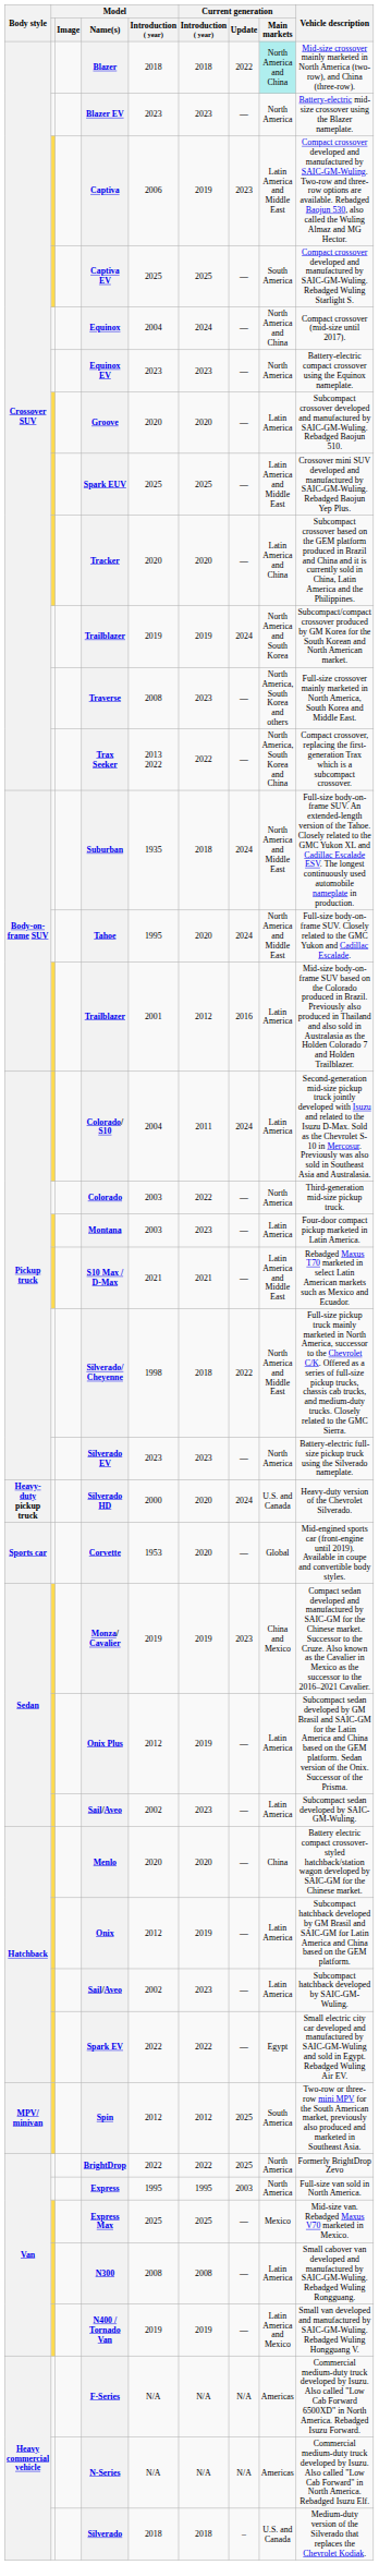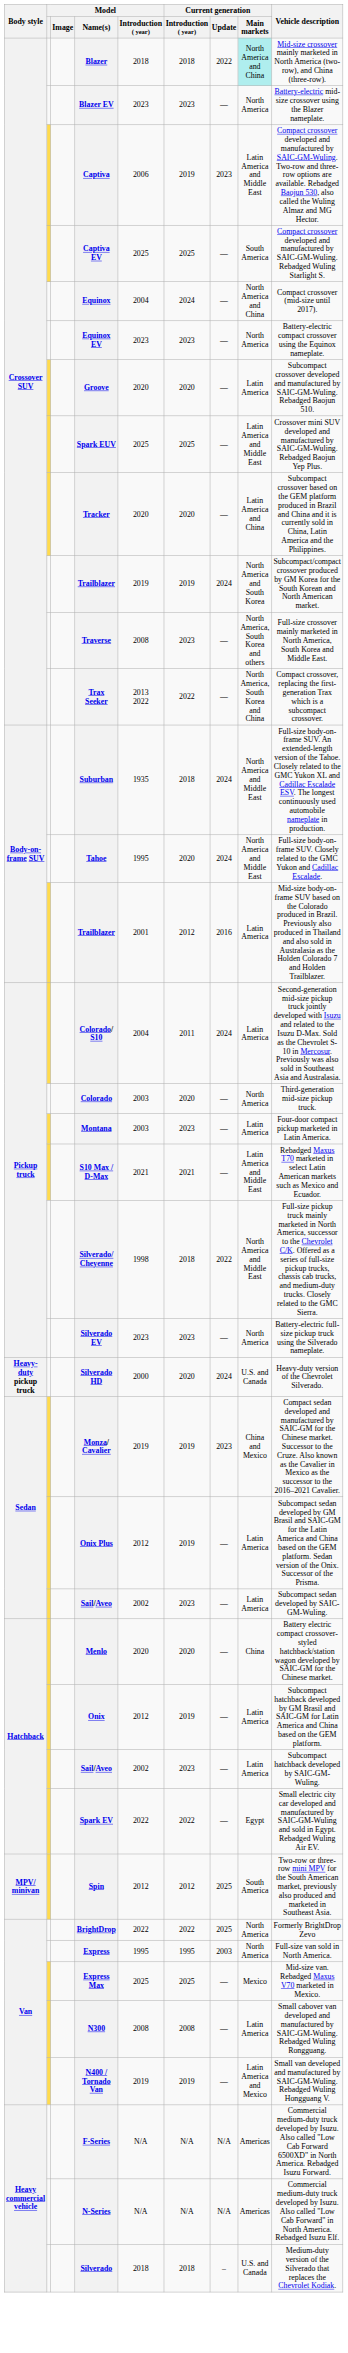Colorado | Current generation / Introduction ( year): 2022 -> 2020
- row: Sports car | Corvette | 1953 | 2020 | — | Global | Mid-engined sports car (front-engine until 2019). Available in coupe and convertible body styles.
